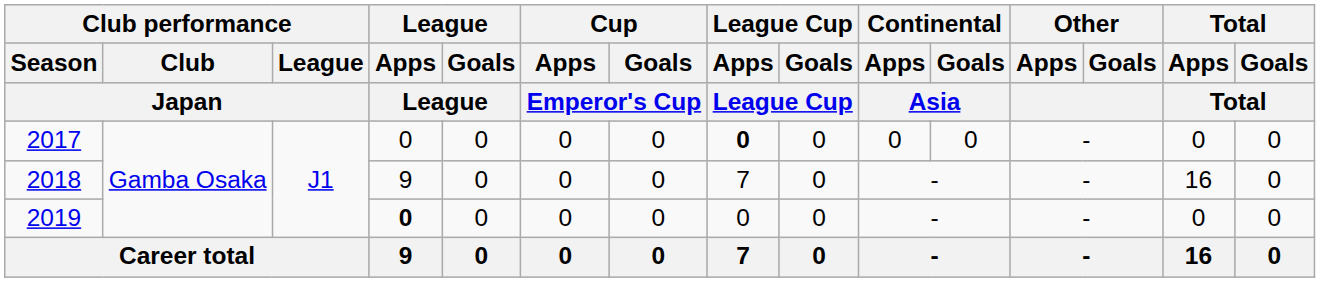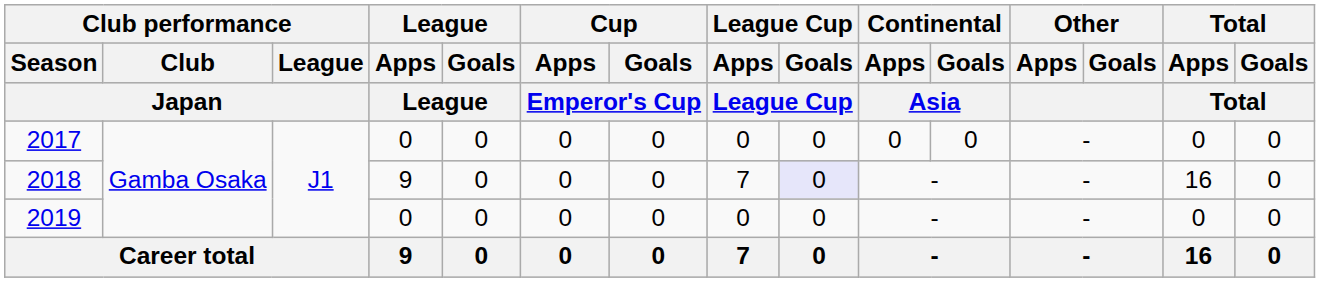2017 | League Cup / Apps / League Cup: bold -> normal
2018 | League Cup / Goals / League Cup: no background -> lavender background
2019 | League / Apps / League: bold -> normal
